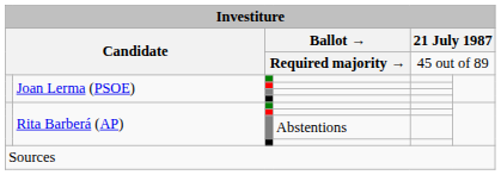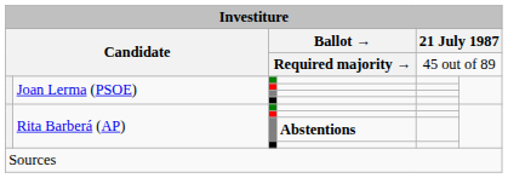Rita Barberá (AP) / Abstentions | column 4: normal -> bold
